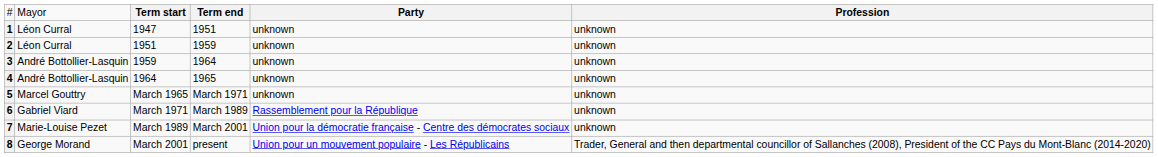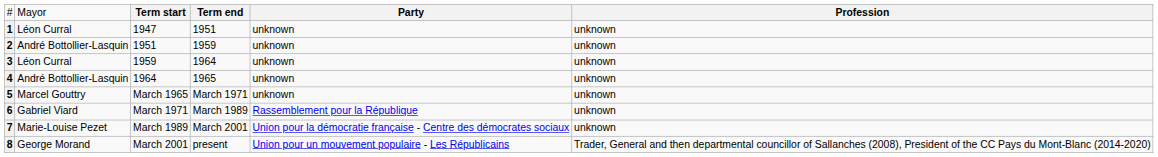2 | column 2: Léon Curral -> André Bottollier-Lasquin
3 | column 2: André Bottollier-Lasquin -> Léon Curral
